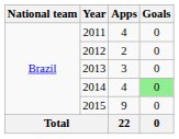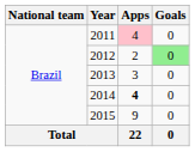2011 | Apps: no background -> pink background
2012 | Goals: no background -> lightgreen background
2014 | Apps: normal -> bold
2014 | Goals: lightgreen background -> no background
